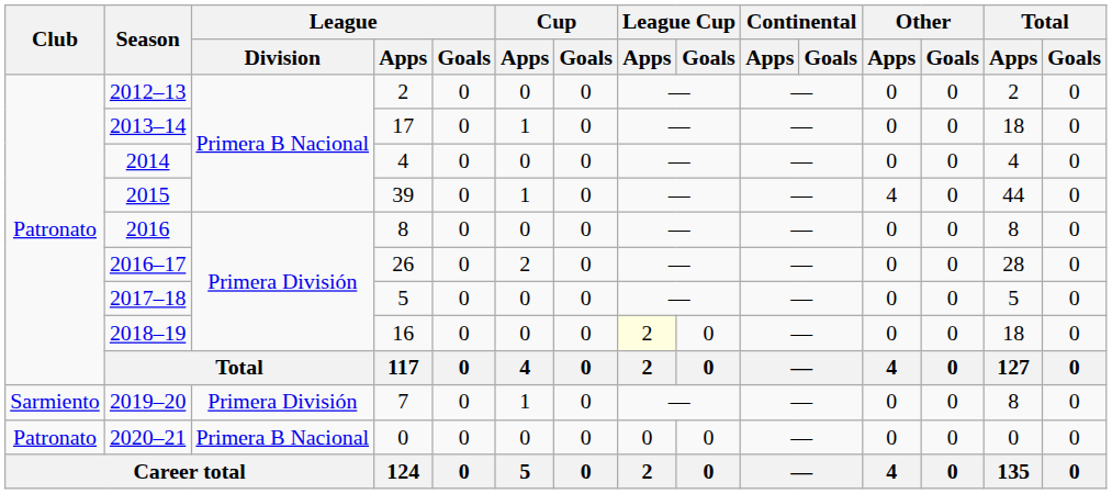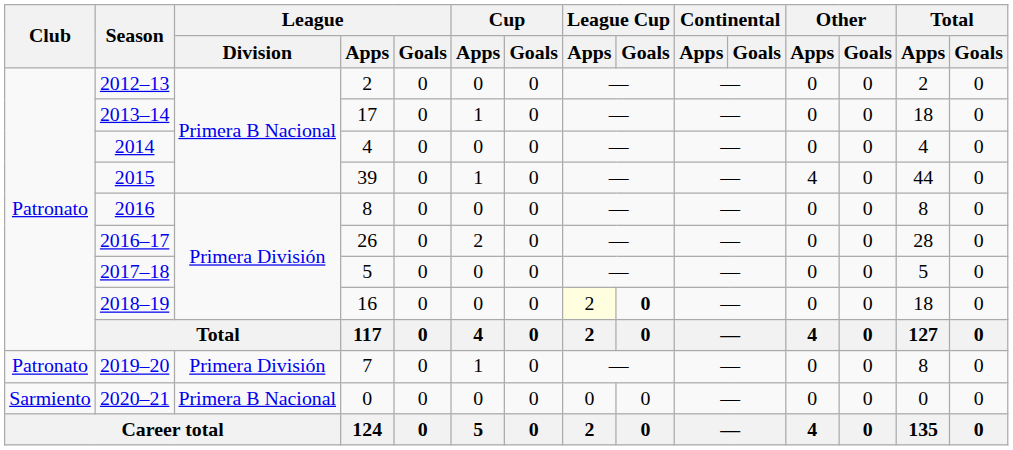2018–19 | League Cup / Goals: normal -> bold
2019–20 | Club: Sarmiento -> Patronato
2020–21 | Club: Patronato -> Sarmiento
